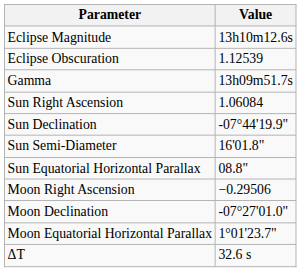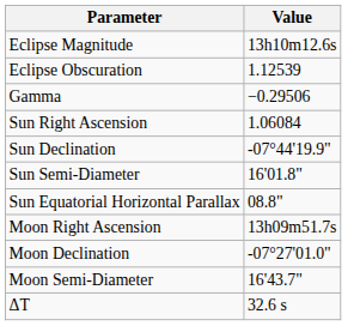Gamma | Value: 13h09m51.7s -> −0.29506
Moon Right Ascension | Value: −0.29506 -> 13h09m51.7s
+ row: Moon Semi-Diameter | 16'43.7"
- row: Moon Equatorial Horizontal Parallax | 1°01'23.7"
